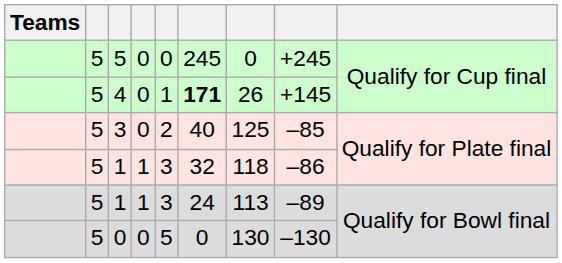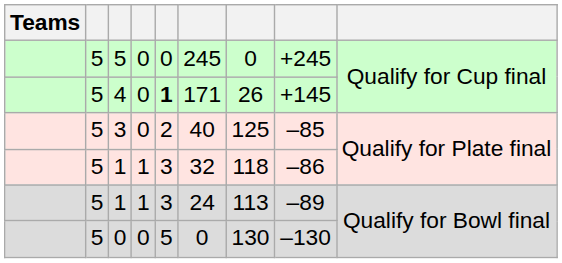4 | column 5: normal -> bold
4 | column 6: bold -> normal
